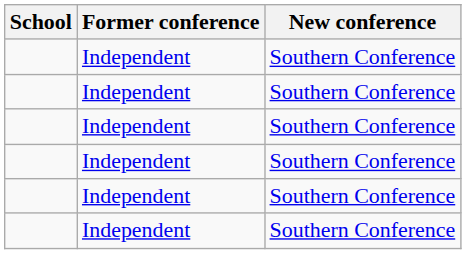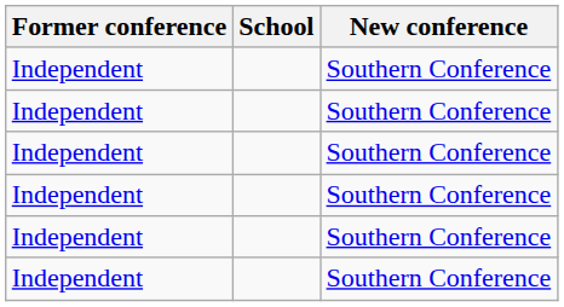columns swapped: School <-> Former conference
